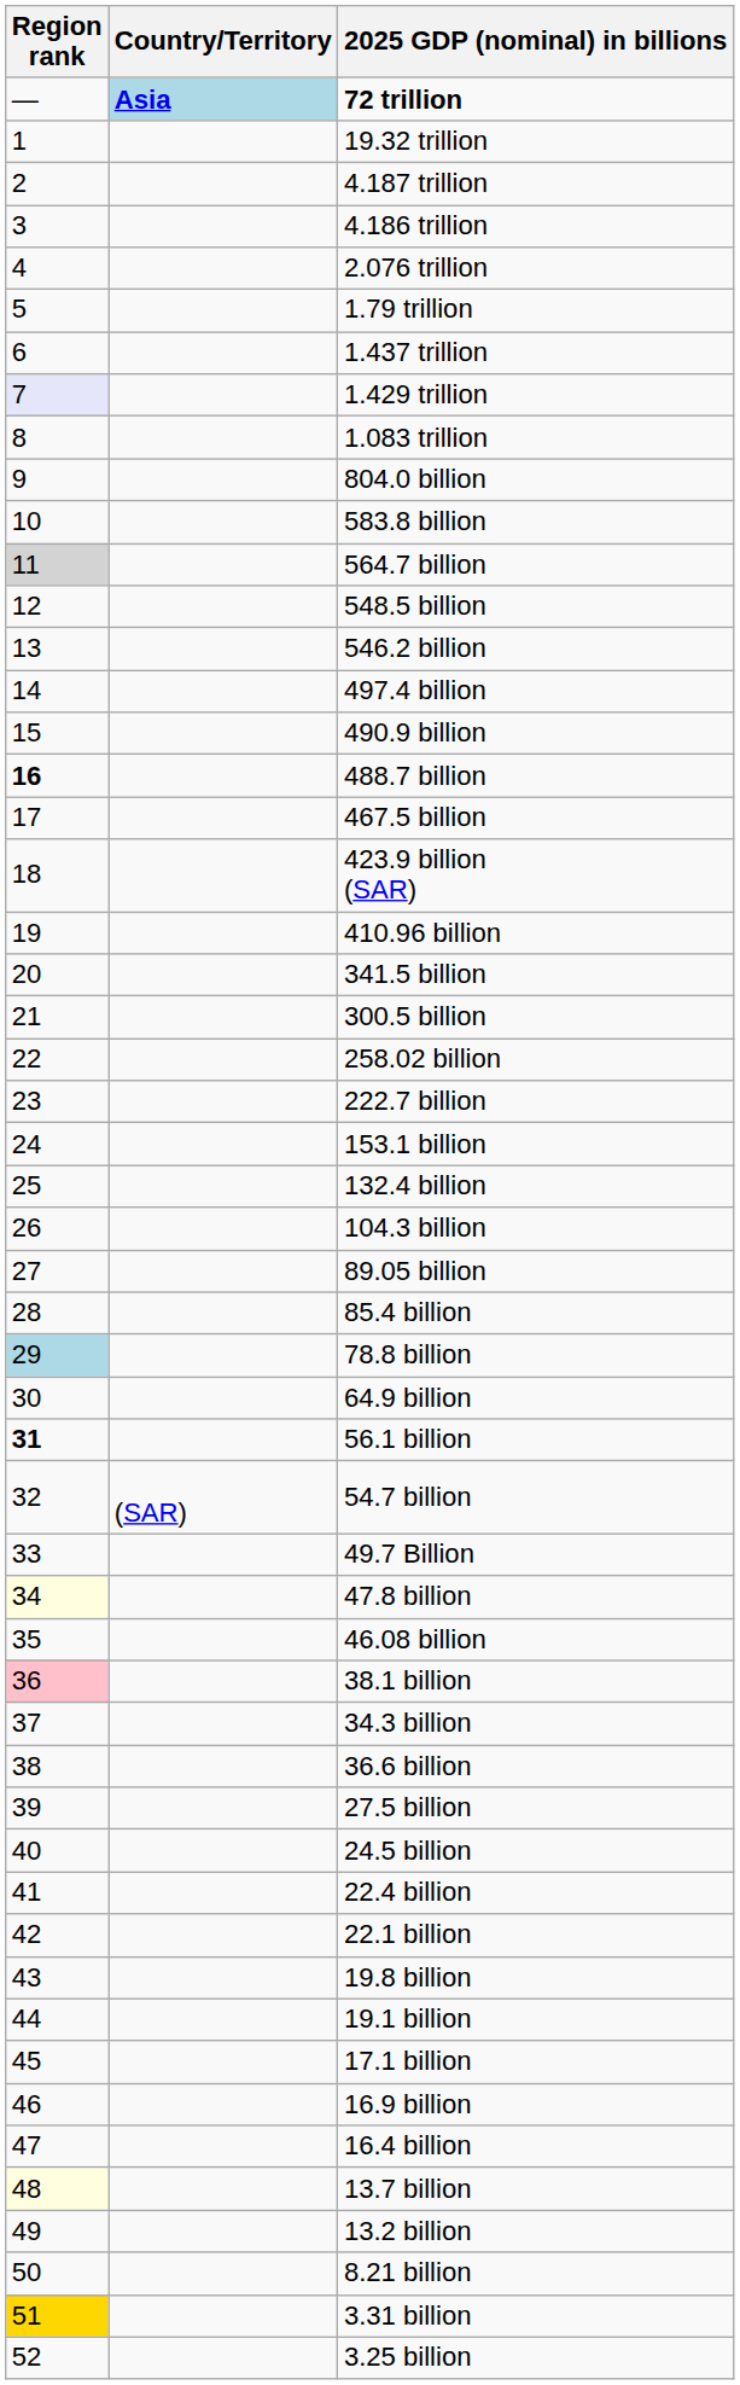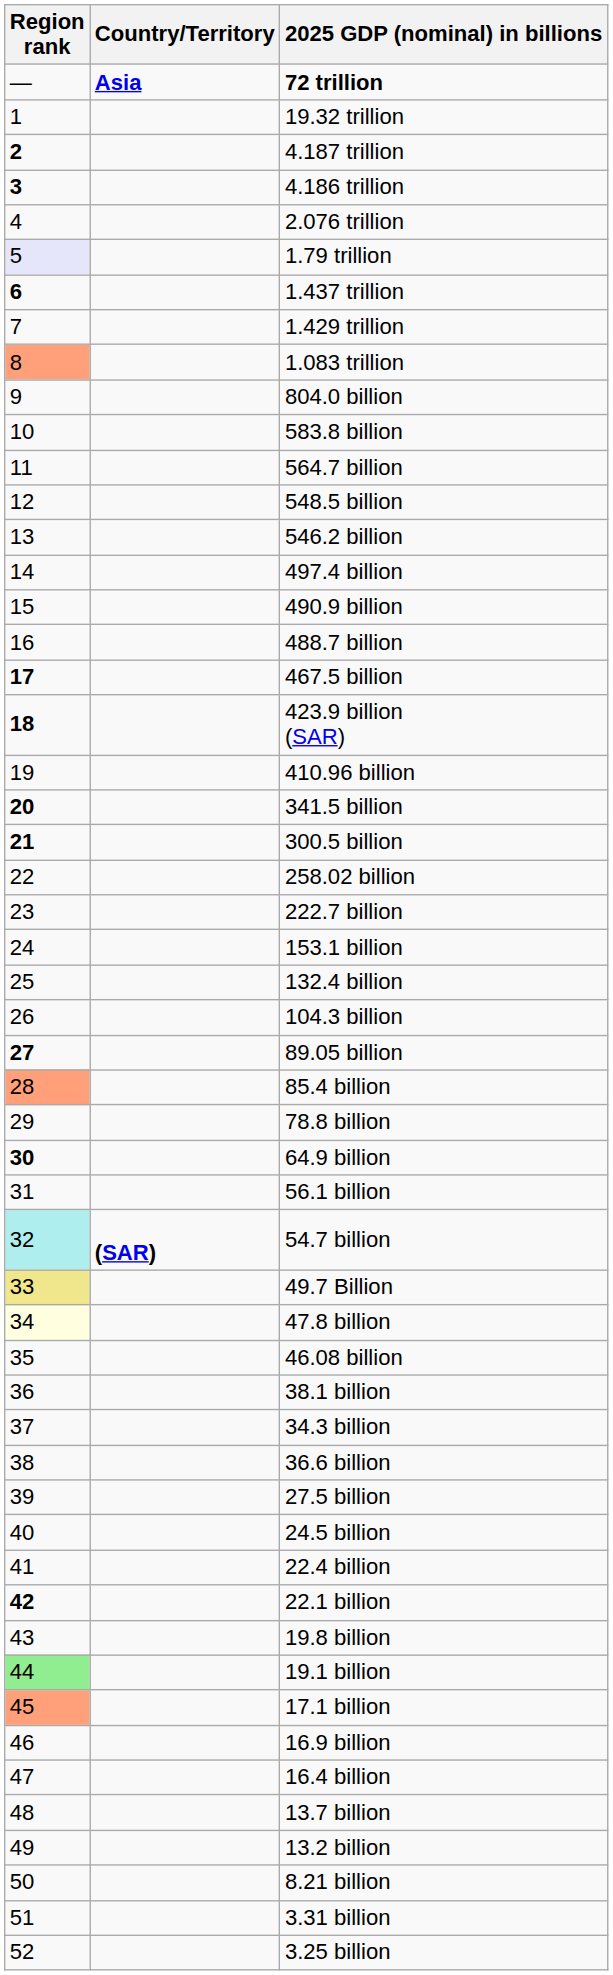72 trillion | Country/Territory: lightblue background -> no background
4.187 trillion | Region rank: normal -> bold
4.186 trillion | Region rank: normal -> bold
1.79 trillion | Region rank: no background -> lavender background
1.437 trillion | Region rank: normal -> bold
1.429 trillion | Region rank: lavender background -> no background
1.083 trillion | Region rank: no background -> lightsalmon background
564.7 billion | Region rank: lightgrey background -> no background
488.7 billion | Region rank: bold -> normal
467.5 billion | Region rank: normal -> bold
423.9 billion (SAR) | Region rank: normal -> bold
341.5 billion | Region rank: normal -> bold
300.5 billion | Region rank: normal -> bold
89.05 billion | Region rank: normal -> bold
85.4 billion | Region rank: no background -> lightsalmon background
78.8 billion | Region rank: lightblue background -> no background
64.9 billion | Region rank: normal -> bold
56.1 billion | Region rank: bold -> normal
54.7 billion | Region rank: no background -> paleturquoise background
54.7 billion | Country/Territory: normal -> bold
49.7 Billion | Region rank: no background -> khaki background
38.1 billion | Region rank: pink background -> no background
22.1 billion | Region rank: normal -> bold
19.1 billion | Region rank: no background -> lightgreen background
17.1 billion | Region rank: no background -> lightsalmon background
13.7 billion | Region rank: lightyellow background -> no background
3.31 billion | Region rank: gold background -> no background
